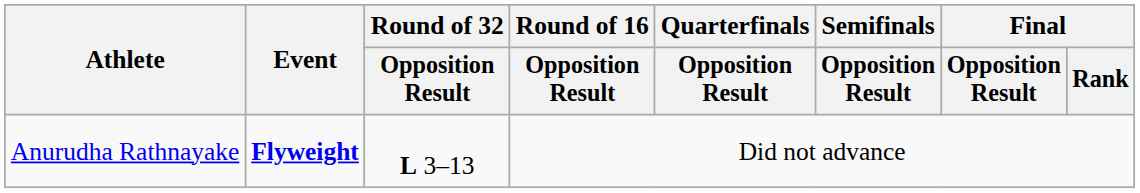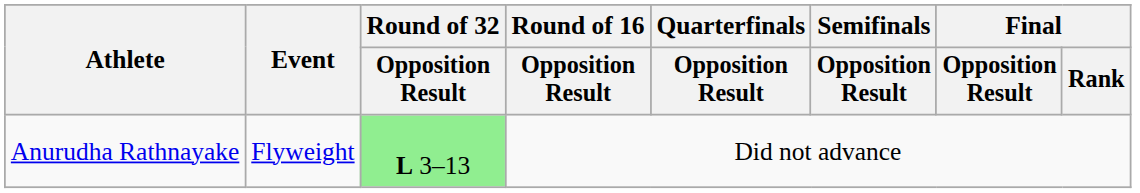Anurudha Rathnayake | Event: bold -> normal
Anurudha Rathnayake | Round of 32 / Opposition Result: no background -> lightgreen background
